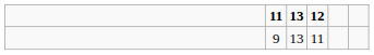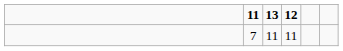row 2 | 11: 9 -> 7
row 2 | 13: 13 -> 11
